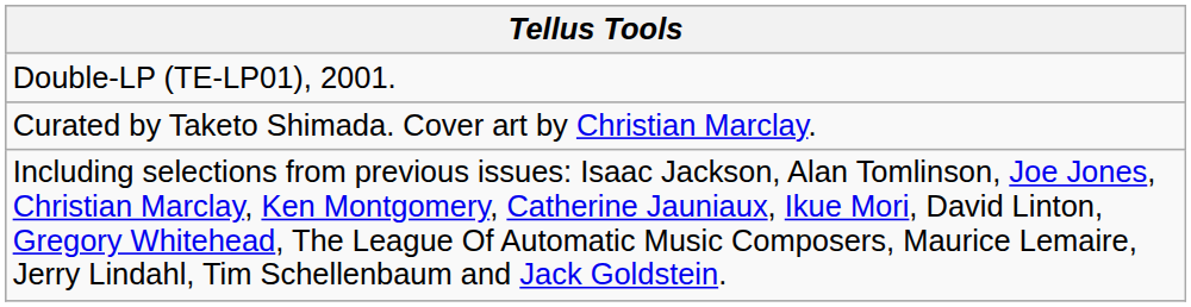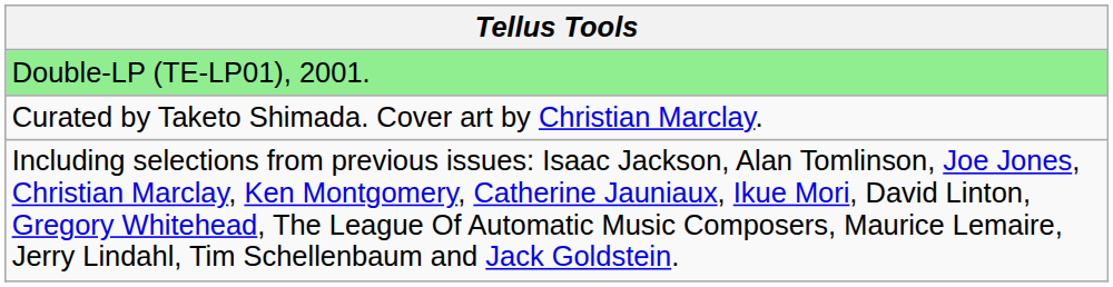row 2 | column 1: no background -> lightgreen background
